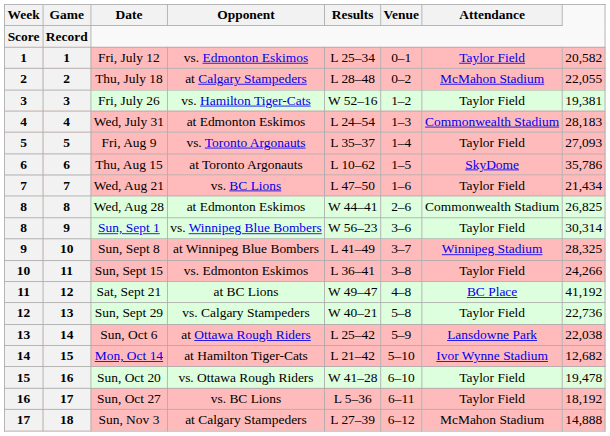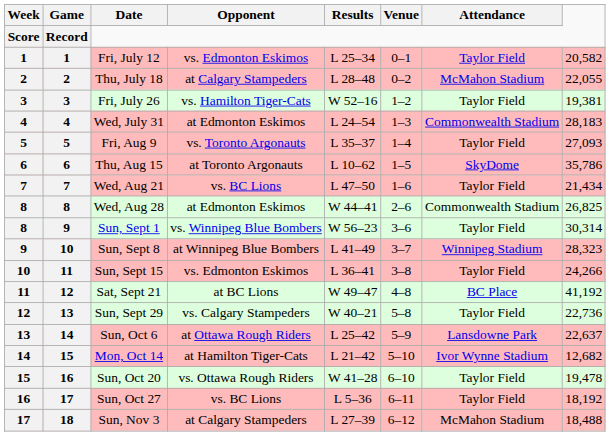Sun, Sept 8 | column 8: 28,325 -> 28,323
Sun, Oct 6 | column 8: 22,038 -> 22,637
Sun, Nov 3 | column 8: 14,888 -> 18,488
